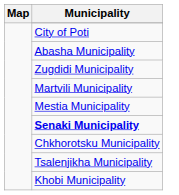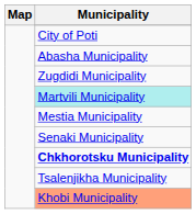Martvili Municipality | Municipality: no background -> paleturquoise background
Senaki Municipality | Municipality: bold -> normal
Chkhorotsku Municipality | Municipality: normal -> bold
Khobi Municipality | Municipality: no background -> lightsalmon background
